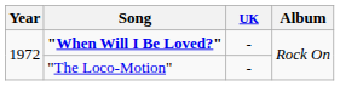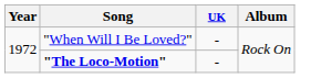"When Will I Be Loved?" | Song: bold -> normal
"The Loco-Motion" | Song: normal -> bold
